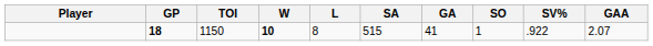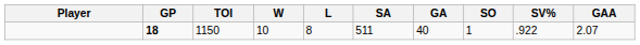row 2 | W: bold -> normal
row 2 | SA: 515 -> 511
row 2 | GA: 41 -> 40
